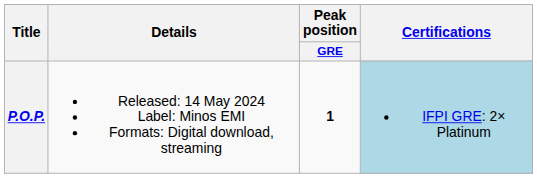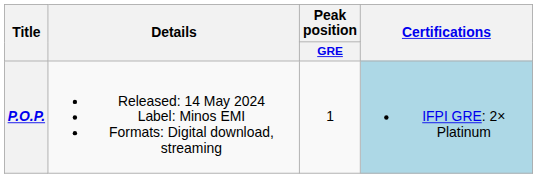P.O.P. | Peak position / GRE: bold -> normal
